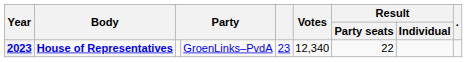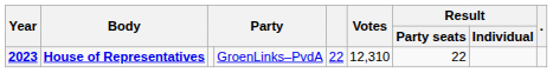2023 | column 5: 23 -> 22
2023 | Votes: 12,340 -> 12,310
